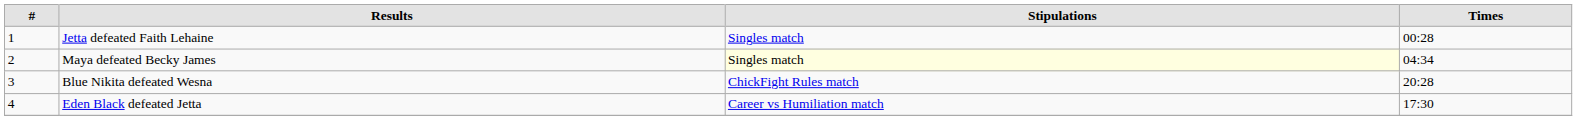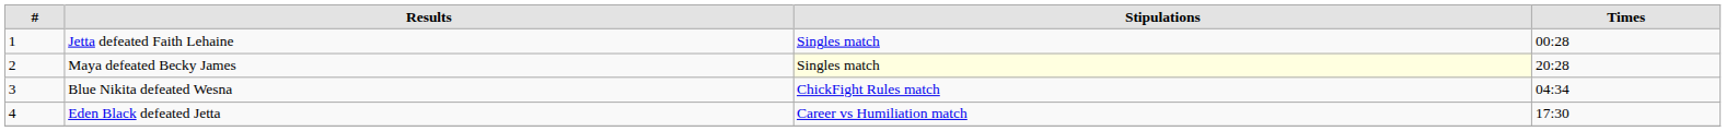Maya defeated Becky James | Times: 04:34 -> 20:28
Blue Nikita defeated Wesna | Times: 20:28 -> 04:34
